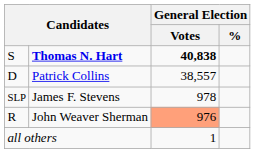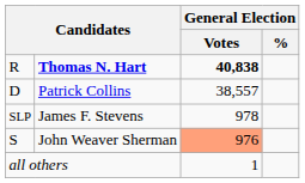Thomas N. Hart | column 1: S -> R
John Weaver Sherman | column 1: R -> S
